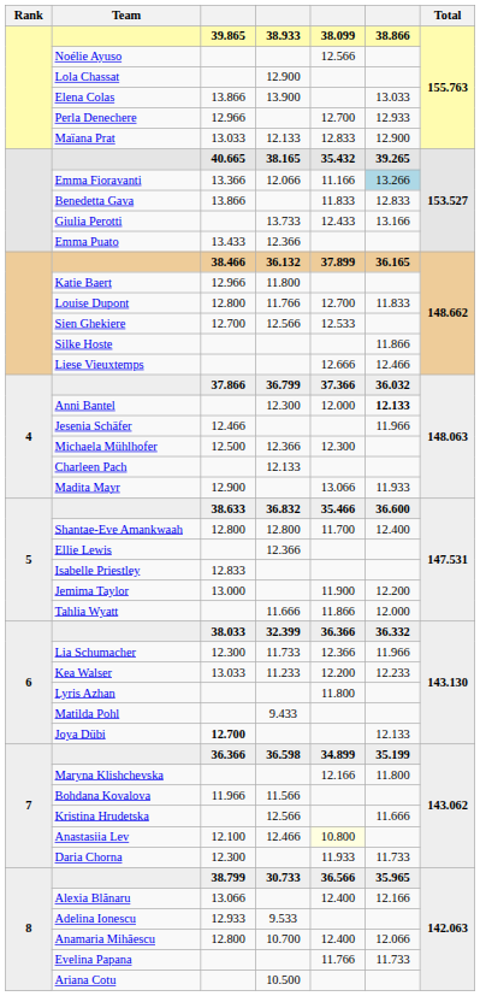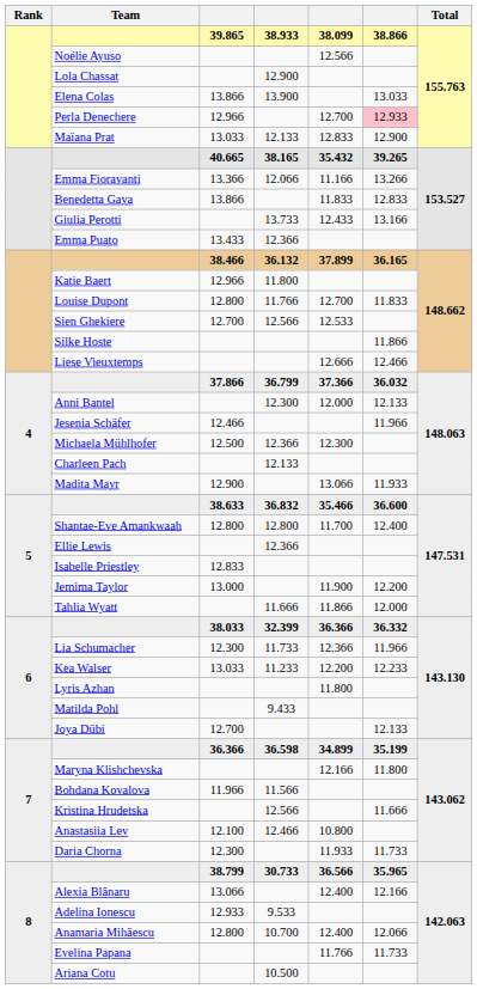Perla Denechere | column 6: no background -> pink background
Emma Fioravanti | column 6: lightblue background -> no background
Anni Bantel | column 6: bold -> normal
Joya Dübi | column 3: bold -> normal
Anastasiia Lev | column 5: lightyellow background -> no background
